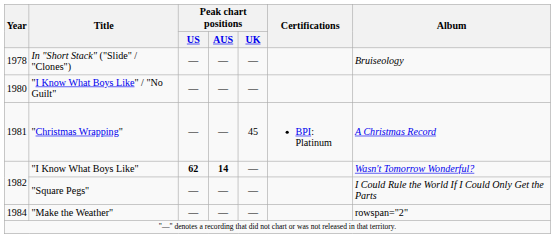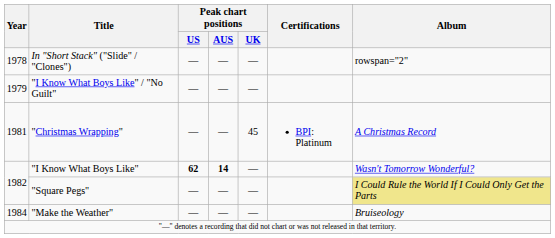In "Short Stack" ("Slide" / "Clones") | Album: Bruiseology -> rowspan="2"
"I Know What Boys Like" / "No Guilt" | Year: 1980 -> 1979
"Square Pegs" | Album: no background -> khaki background
"Make the Weather" | Album: rowspan="2" -> Bruiseology
